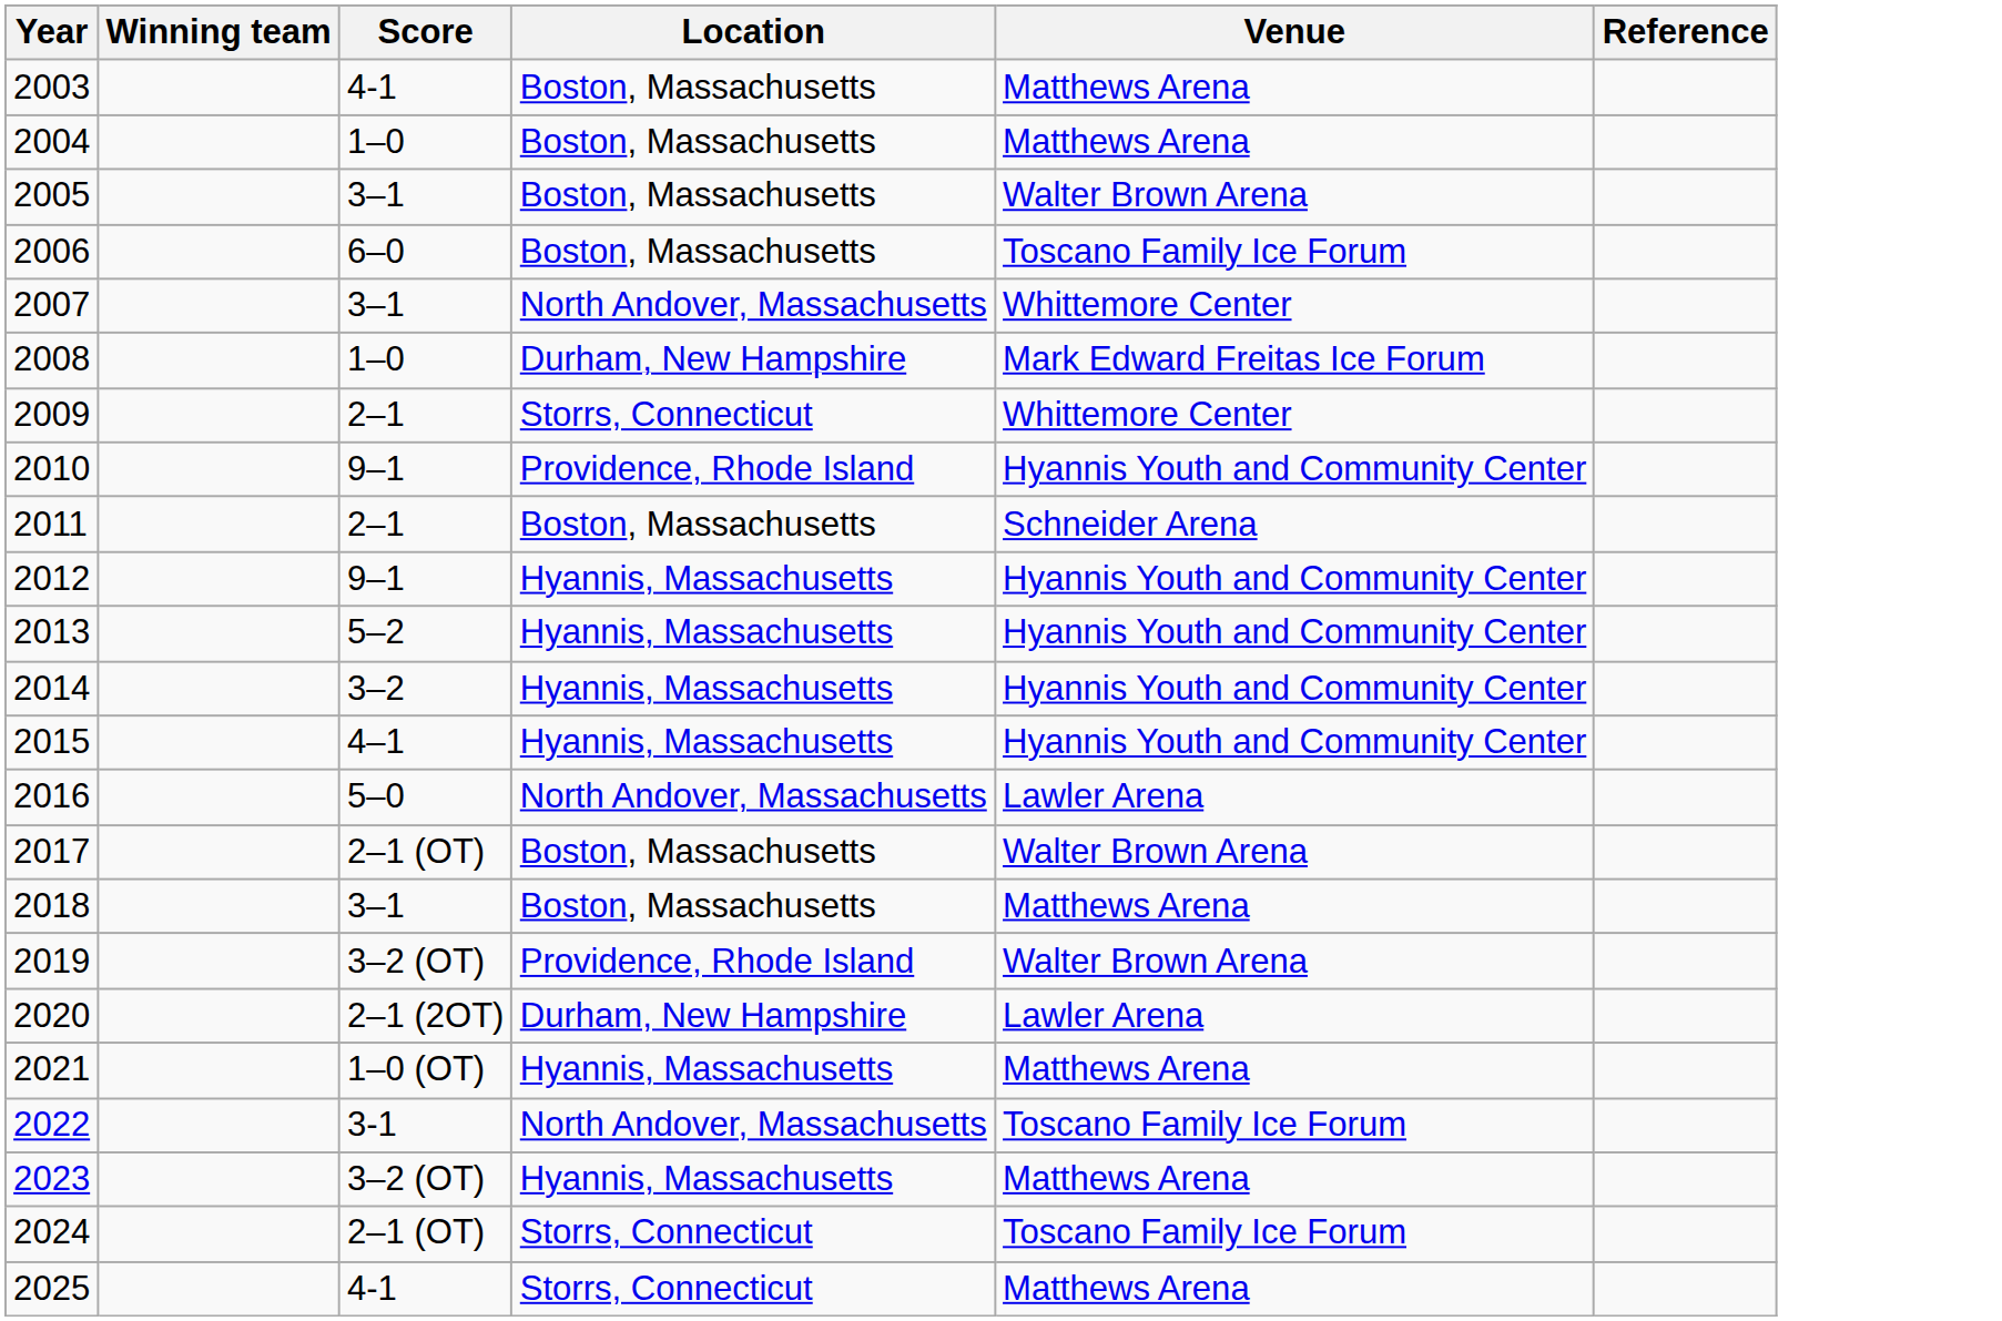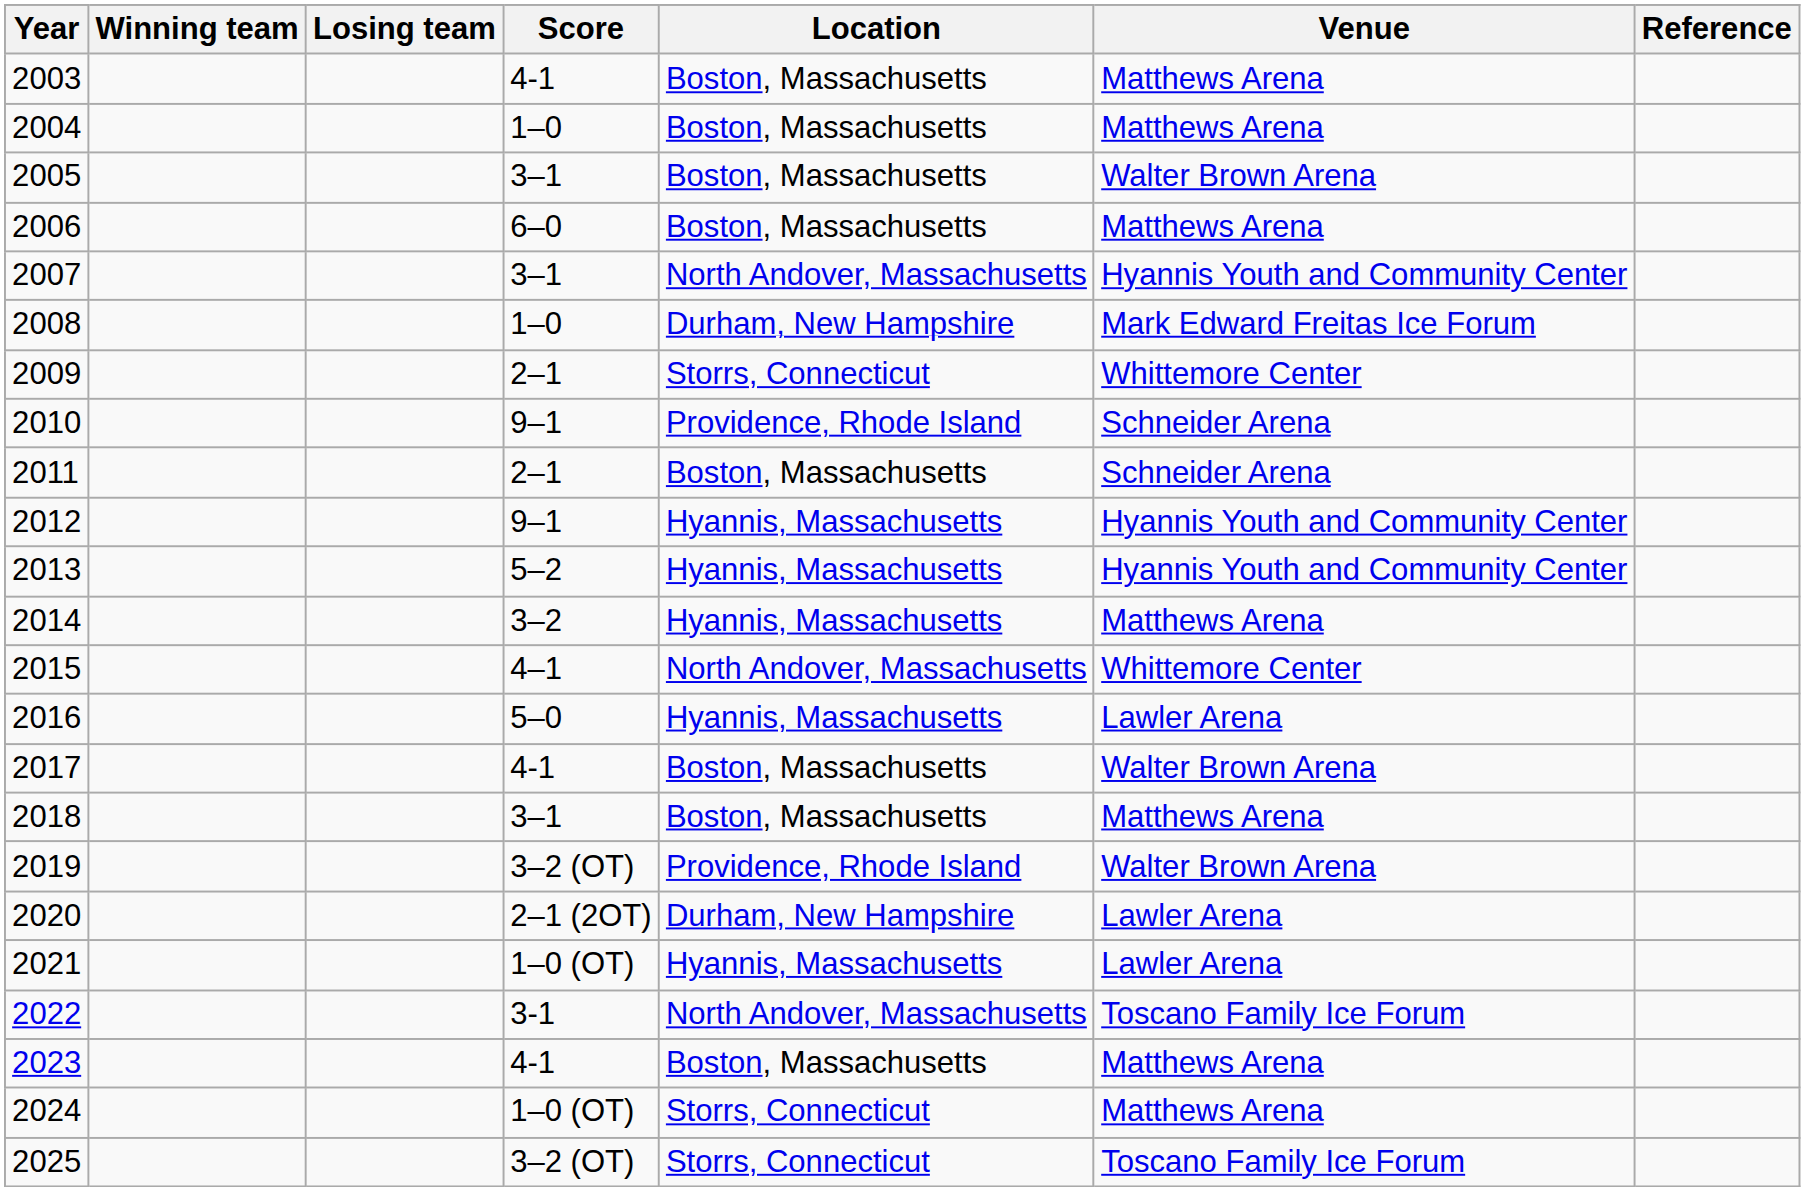+ column: Losing team
2006 | Venue: Toscano Family Ice Forum -> Matthews Arena
2007 | Venue: Whittemore Center -> Hyannis Youth and Community Center
2010 | Venue: Hyannis Youth and Community Center -> Schneider Arena
2014 | Venue: Hyannis Youth and Community Center -> Matthews Arena
2015 | Location: Hyannis, Massachusetts -> North Andover, Massachusetts
2015 | Venue: Hyannis Youth and Community Center -> Whittemore Center
2016 | Location: North Andover, Massachusetts -> Hyannis, Massachusetts
2017 | Score: 2–1 (OT) -> 4-1
2021 | Venue: Matthews Arena -> Lawler Arena
2023 | Score: 3–2 (OT) -> 4-1
2023 | Location: Hyannis, Massachusetts -> Boston, Massachusetts
2024 | Score: 2–1 (OT) -> 1–0 (OT)
2024 | Venue: Toscano Family Ice Forum -> Matthews Arena
2025 | Score: 4-1 -> 3–2 (OT)
2025 | Venue: Matthews Arena -> Toscano Family Ice Forum
